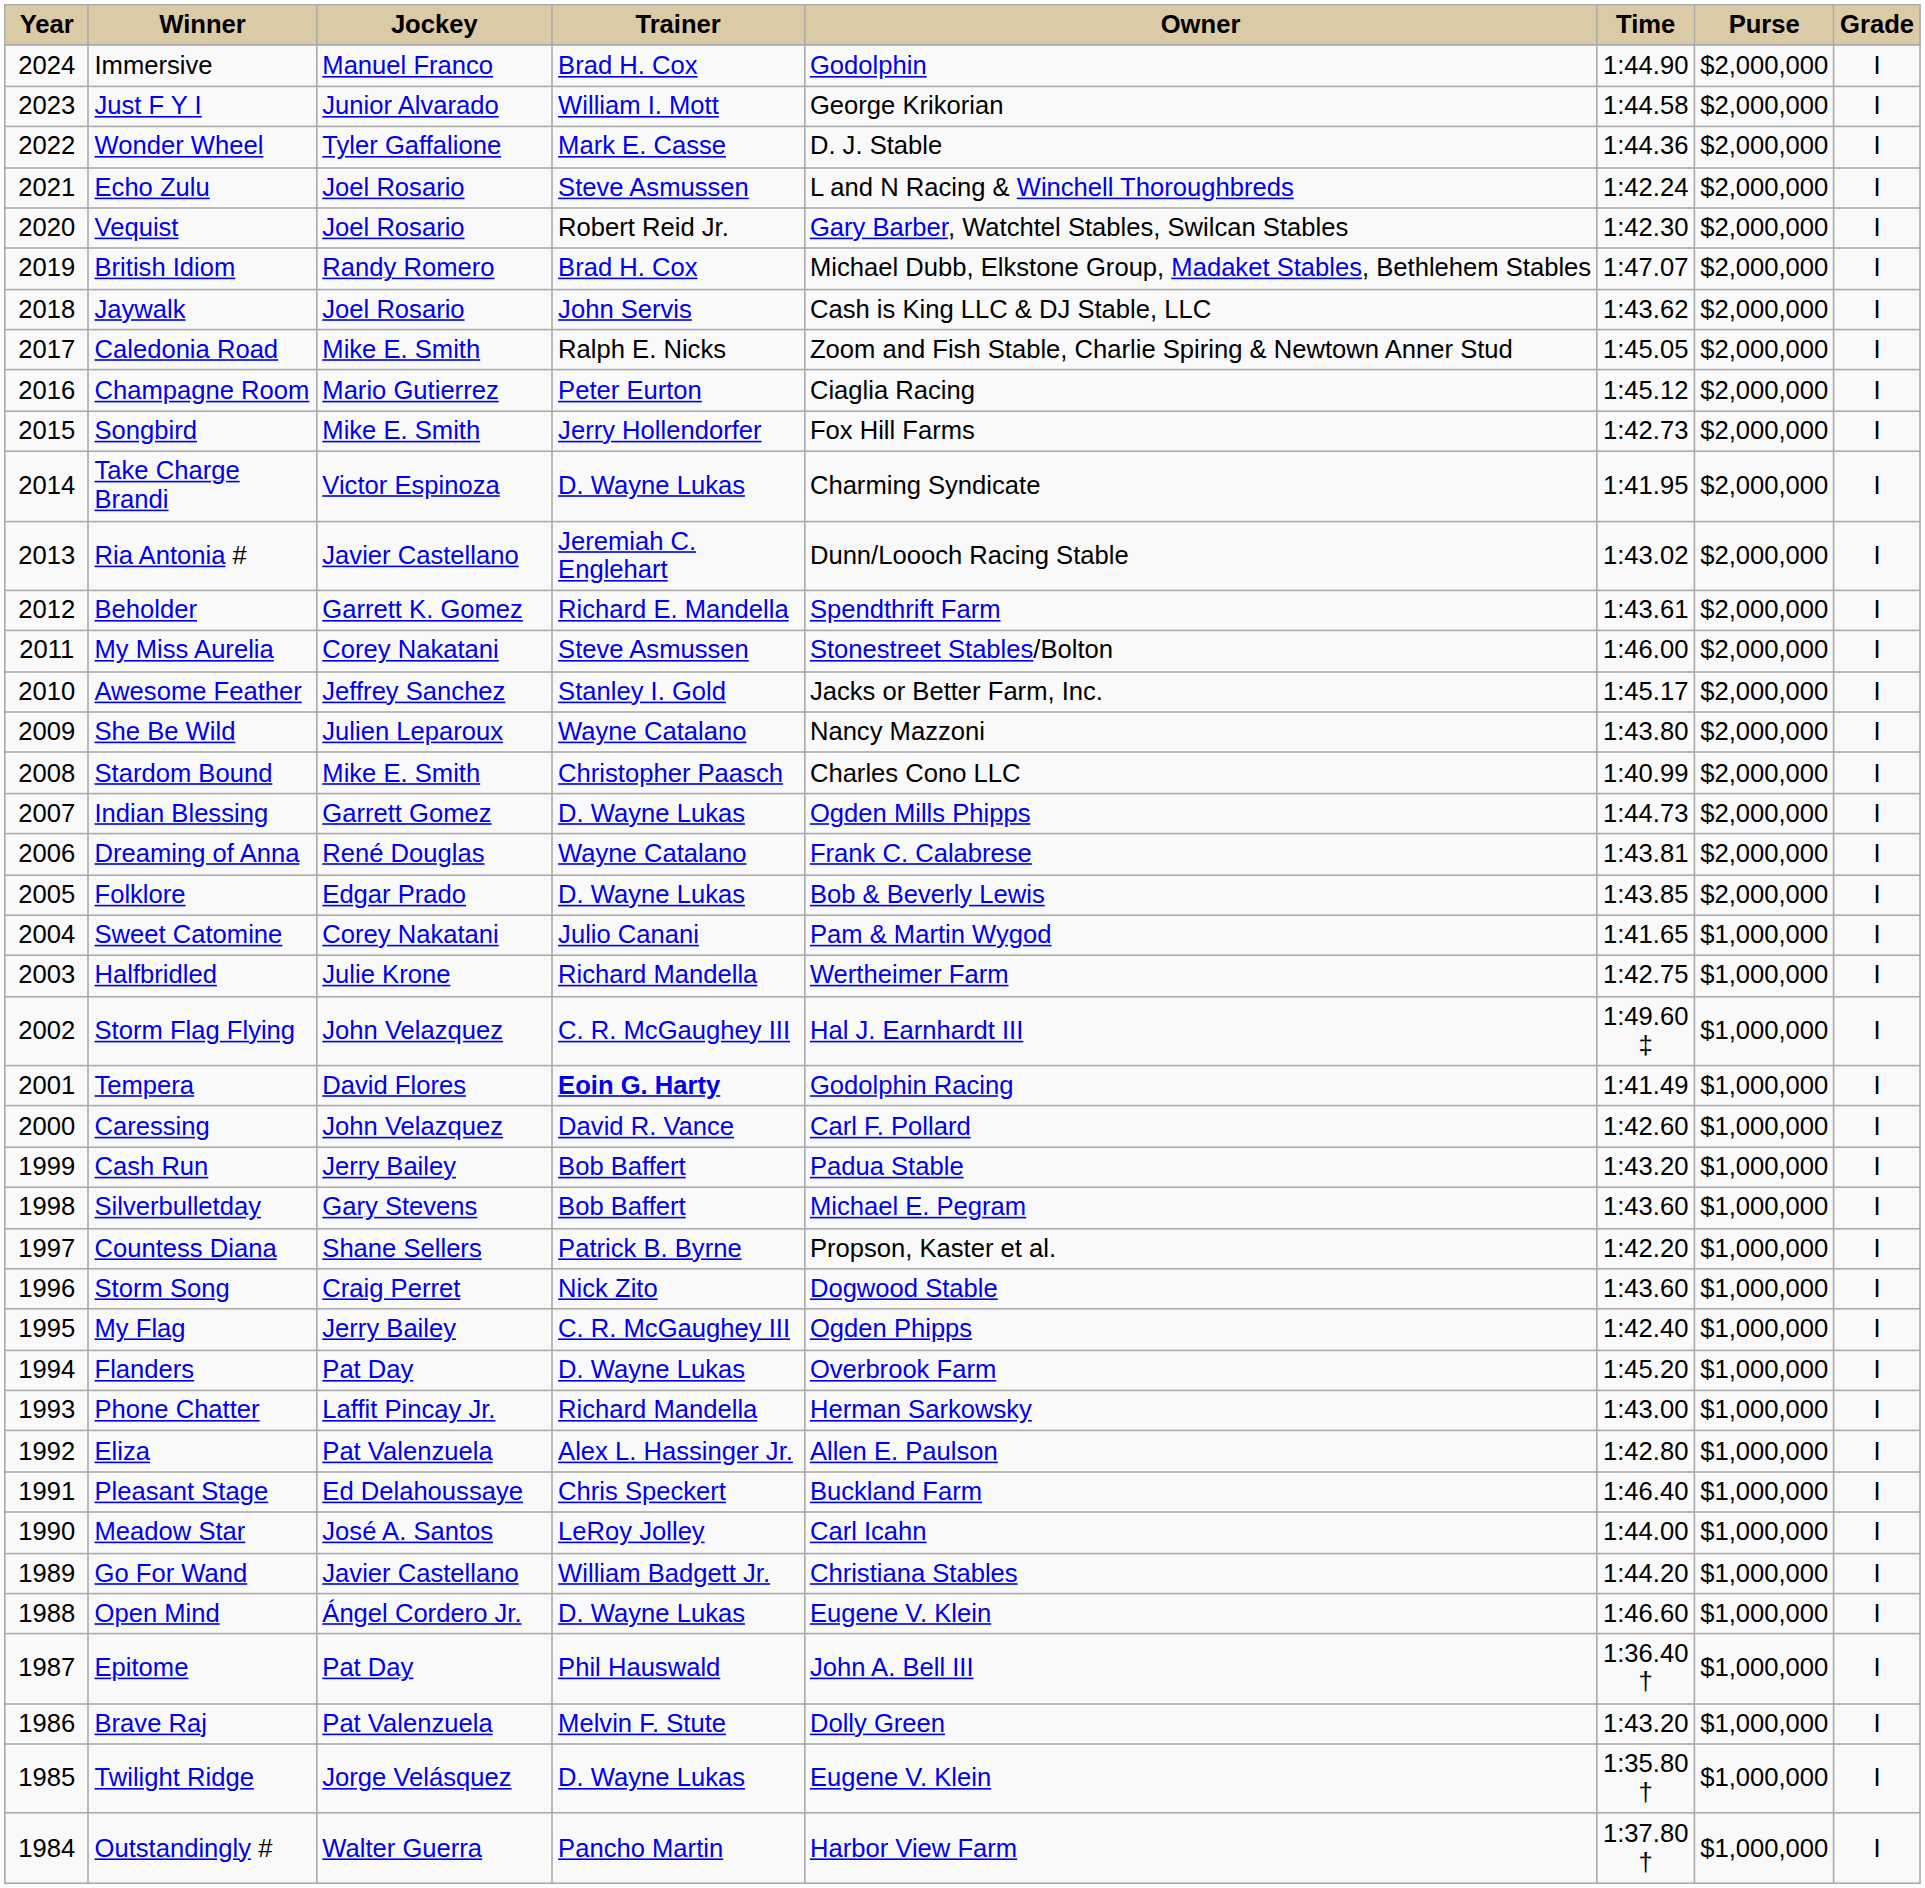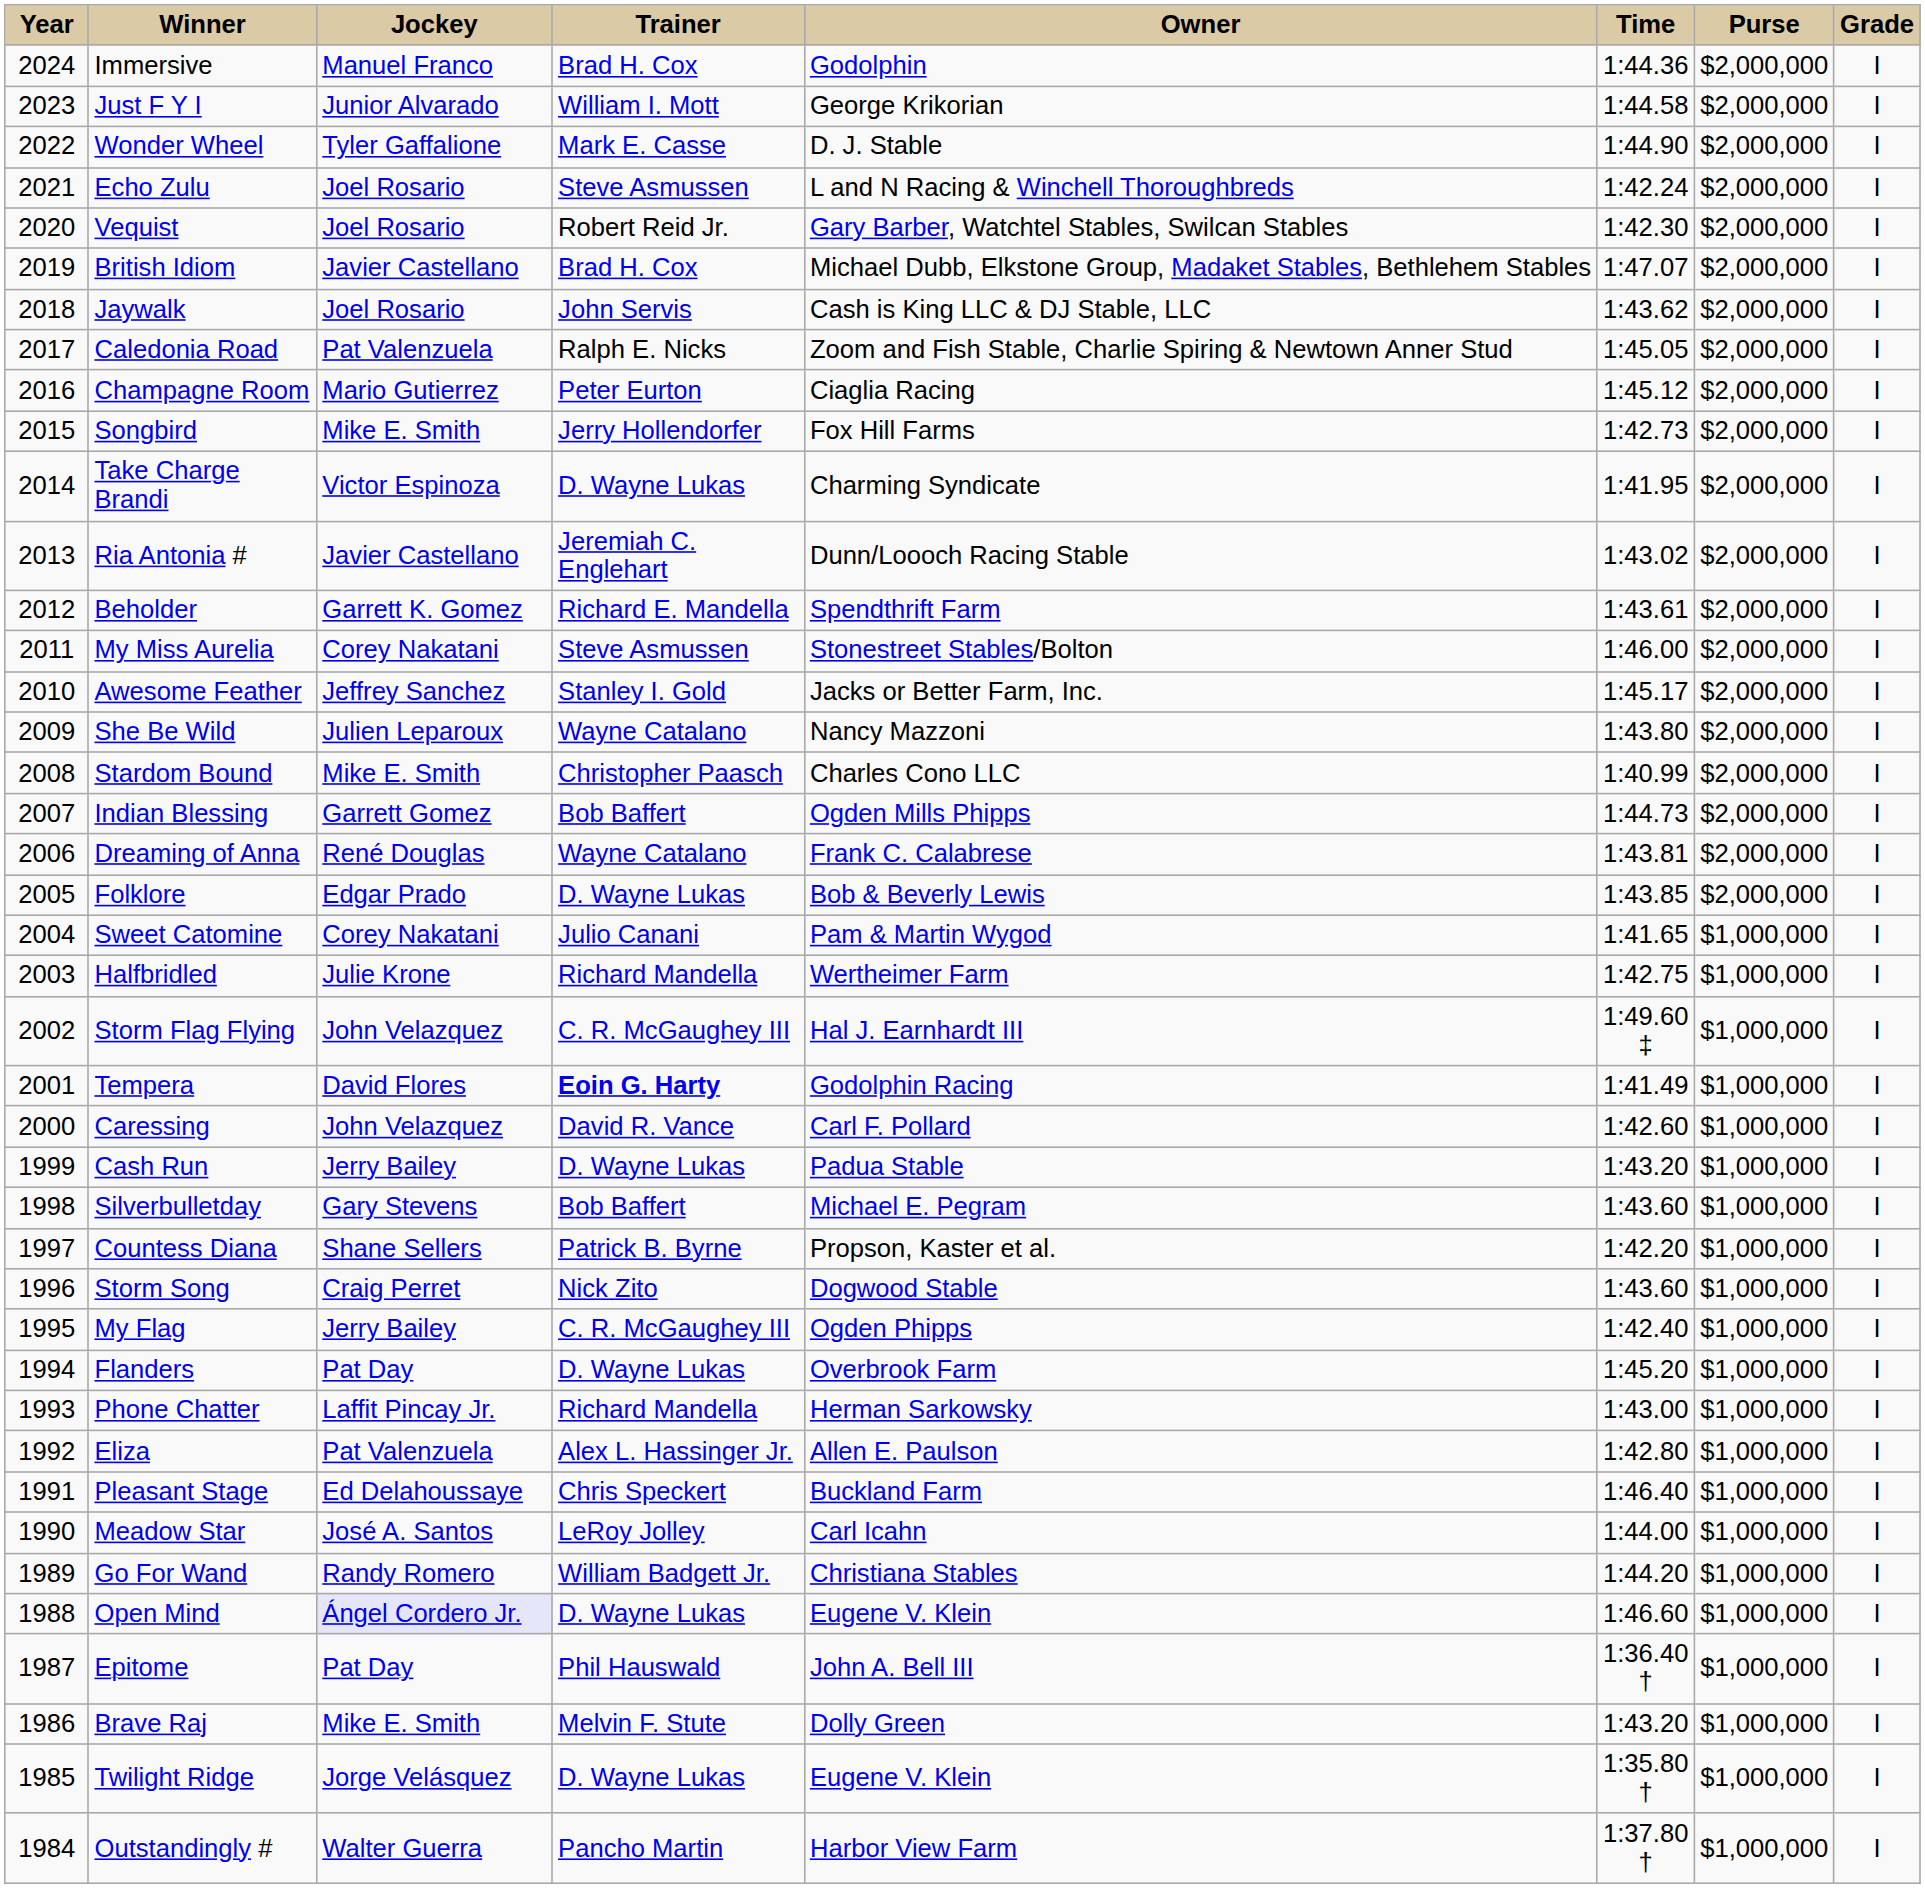Immersive | Time: 1:44.90 -> 1:44.36
Wonder Wheel | Time: 1:44.36 -> 1:44.90
British Idiom | Jockey: Randy Romero -> Javier Castellano
Caledonia Road | Jockey: Mike E. Smith -> Pat Valenzuela
Indian Blessing | Trainer: D. Wayne Lukas -> Bob Baffert
Cash Run | Trainer: Bob Baffert -> D. Wayne Lukas
Go For Wand | Jockey: Javier Castellano -> Randy Romero
Open Mind | Jockey: no background -> lavender background
Brave Raj | Jockey: Pat Valenzuela -> Mike E. Smith
